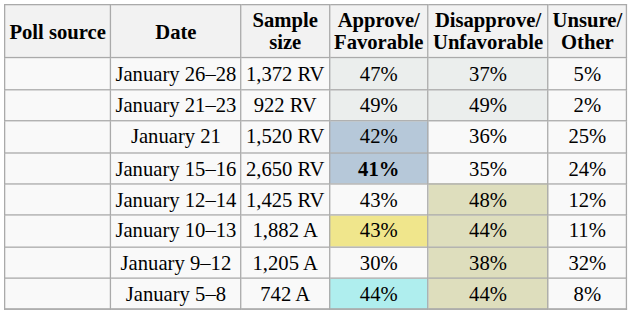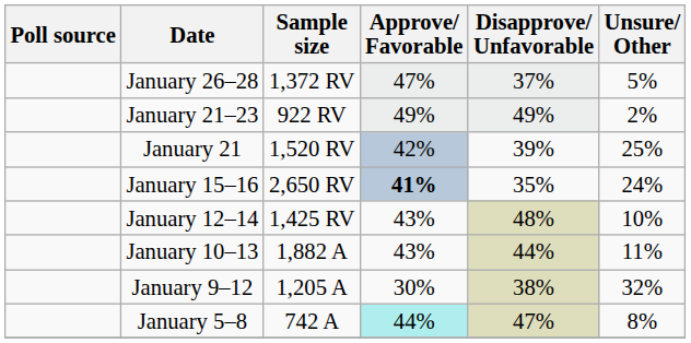January 21 | Disapprove/ Unfavorable: 36% -> 39%
January 12–14 | Unsure/ Other: 12% -> 10%
January 10–13 | Approve/ Favorable: khaki background -> no background
January 5–8 | Disapprove/ Unfavorable: 44% -> 47%
